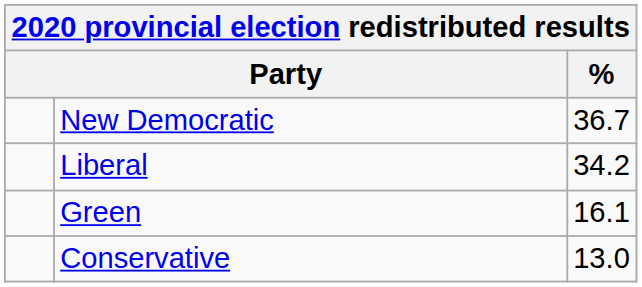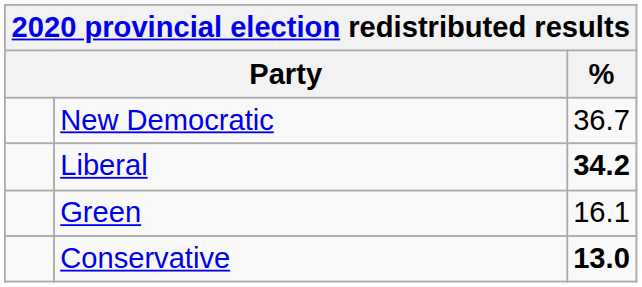Liberal | %: normal -> bold
Conservative | %: normal -> bold
